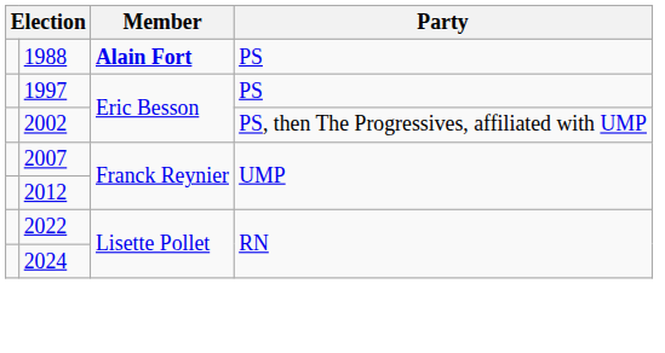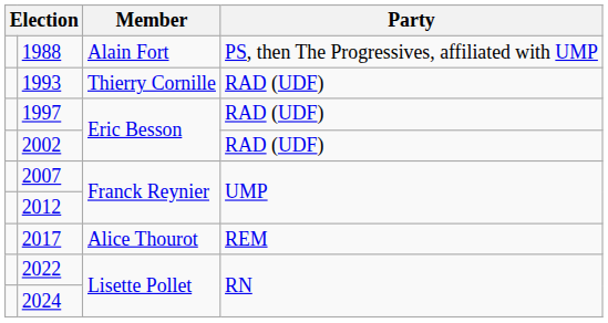1988 | Member: bold -> normal
1988 | Party: PS -> PS, then The Progressives, affiliated with UMP
+ row: 1993 | Thierry Cornille | RAD (UDF)
1997 | Party: PS -> RAD (UDF)
2002 | Party: PS, then The Progressives, affiliated with UMP -> RAD (UDF)
+ row: 2017 | Alice Thourot | REM
